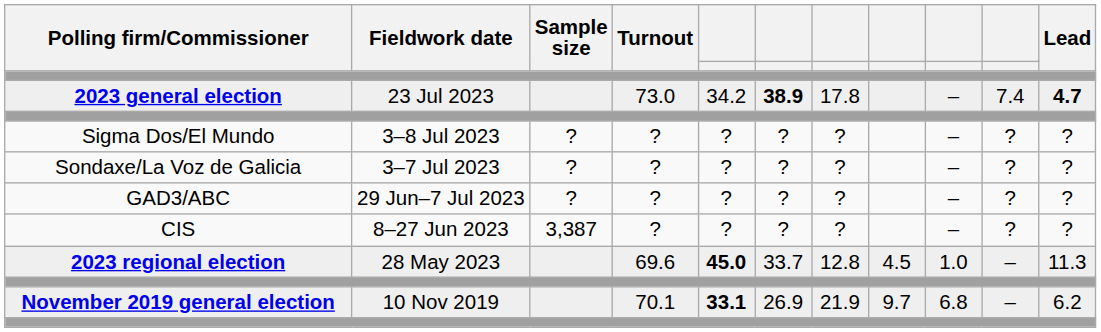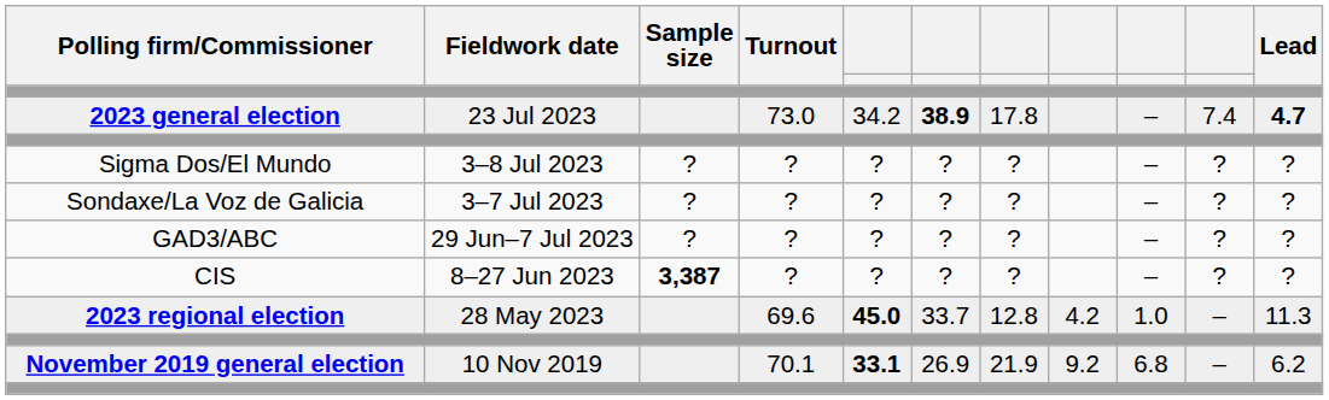CIS | Sample size: normal -> bold
2023 regional election | column 8: 4.5 -> 4.2
November 2019 general election | column 8: 9.7 -> 9.2
